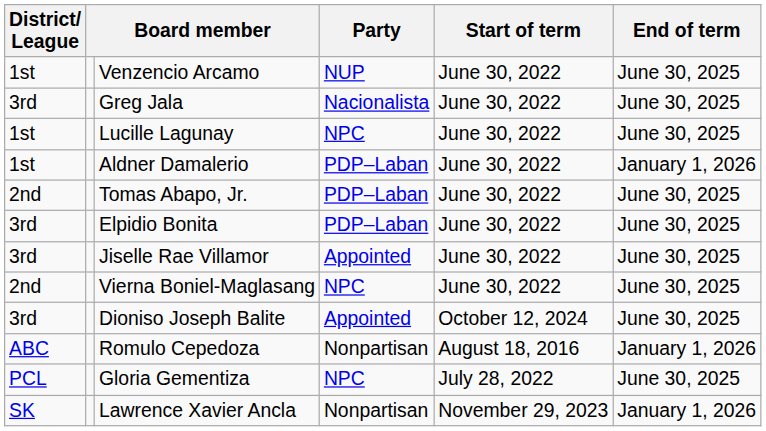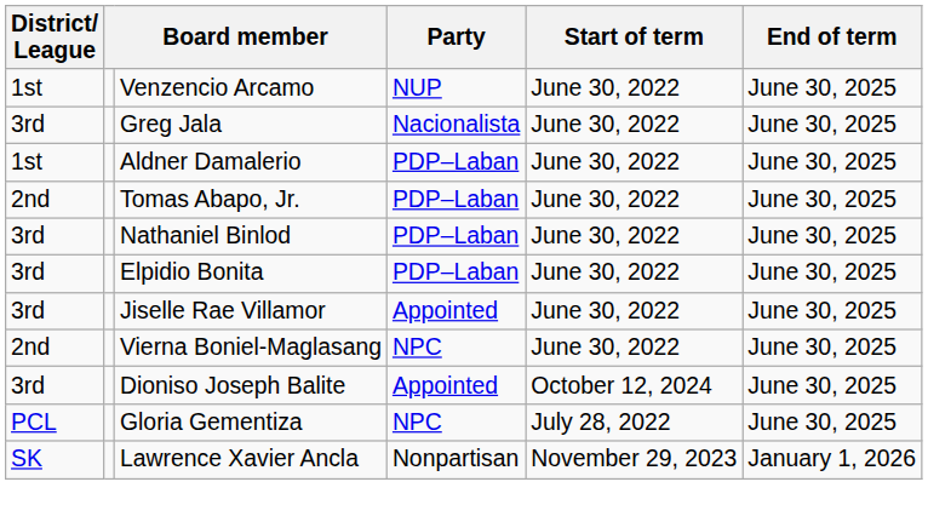- row: 1st | Lucille Lagunay | NPC | June 30, 2022 | June 30, 2025
Aldner Damalerio | End of term: January 1, 2026 -> June 30, 2025
+ row: 3rd | Nathaniel Binlod | PDP–Laban | June 30, 2022 | June 30, 2025
- row: ABC | Romulo Cepedoza | Nonpartisan | August 18, 2016 | January 1, 2026
